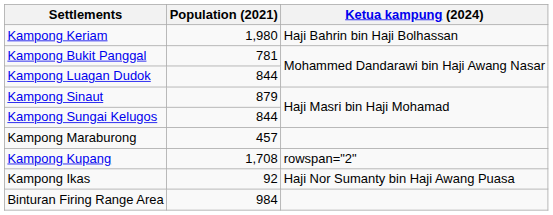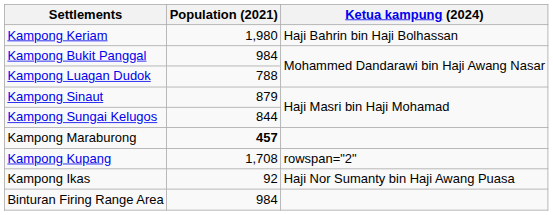Kampong Bukit Panggal | Population (2021): 781 -> 984
Kampong Luagan Dudok | Population (2021): 844 -> 788
Kampong Maraburong | Population (2021): normal -> bold
